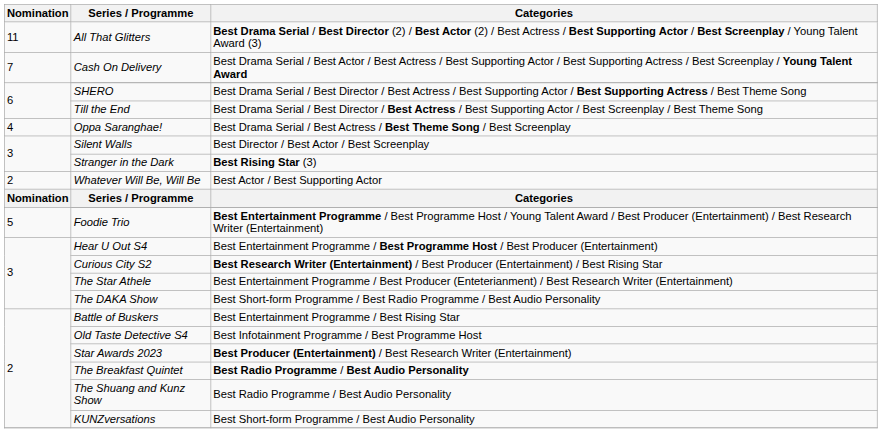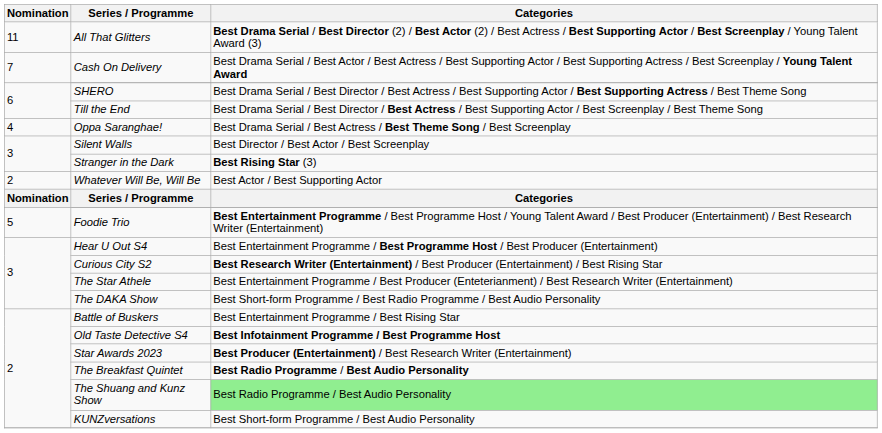Old Taste Detective S4 | Categories: normal -> bold
The Shuang and Kunz Show | Categories: no background -> lightgreen background
